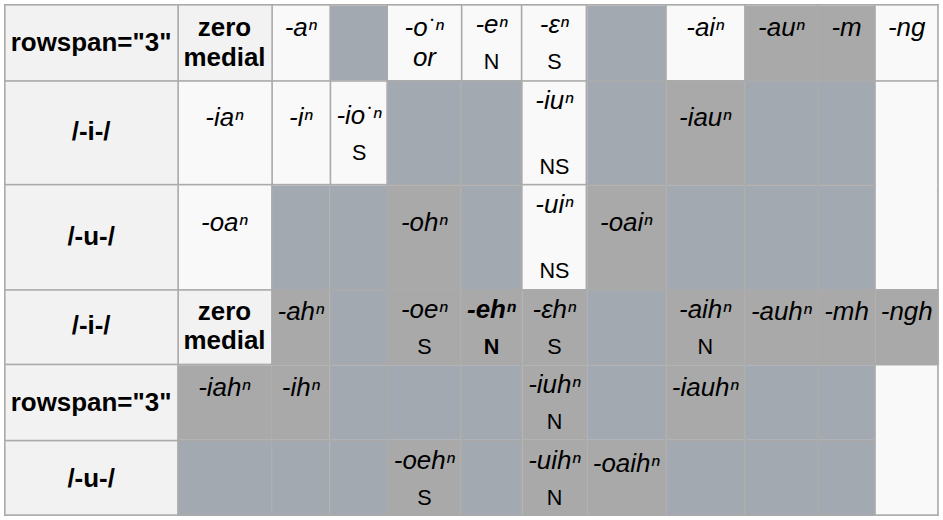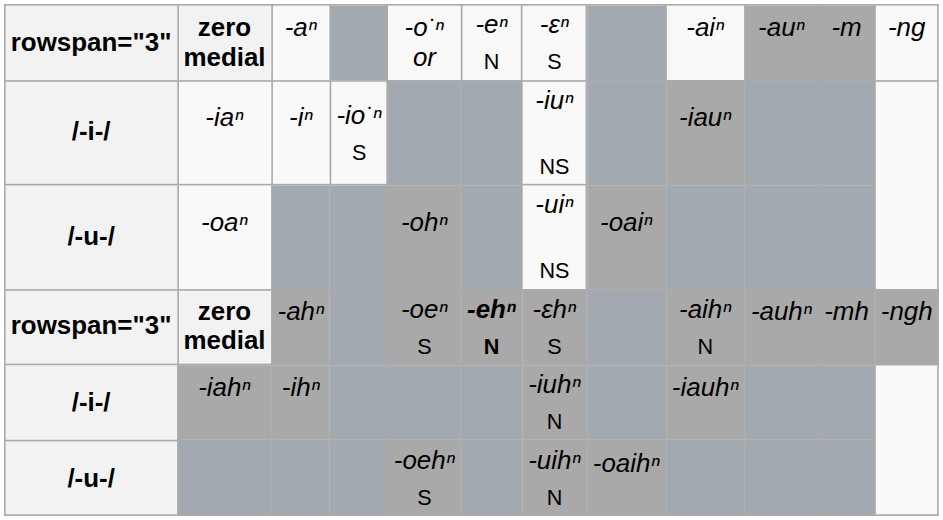zero medial / -ahⁿ | column 1: /-i-/ -> rowspan="3"
-iahⁿ | column 1: rowspan="3" -> /-i-/
